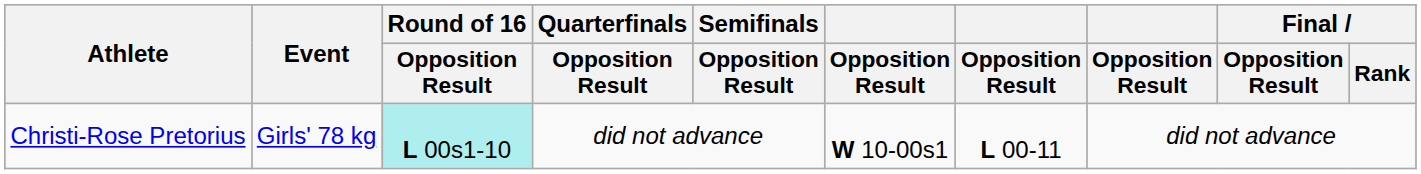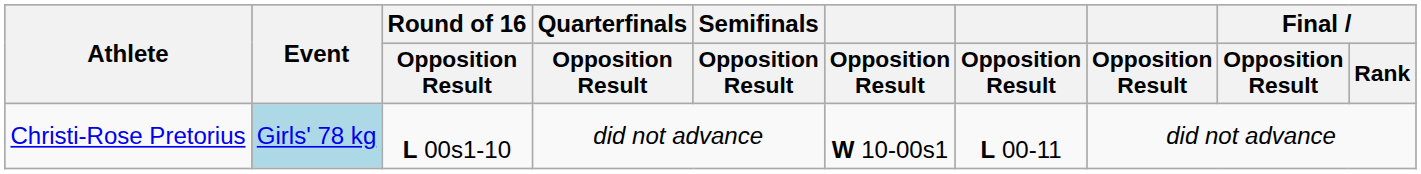Christi-Rose Pretorius | Event: no background -> lightblue background
Christi-Rose Pretorius | Round of 16 / Opposition Result: paleturquoise background -> no background
